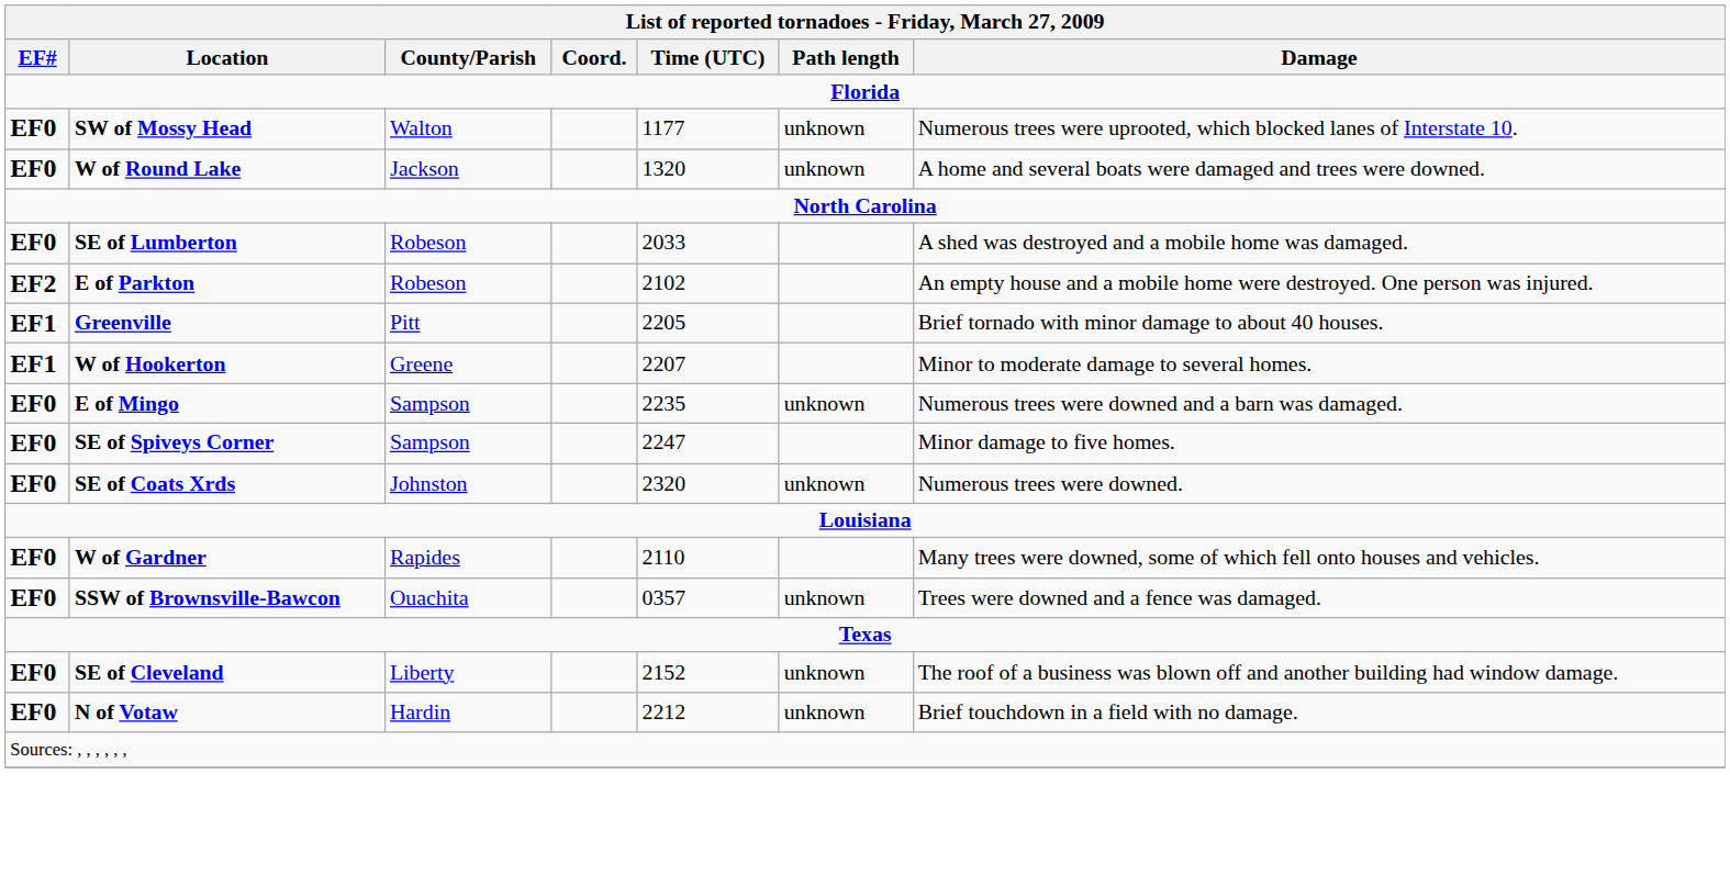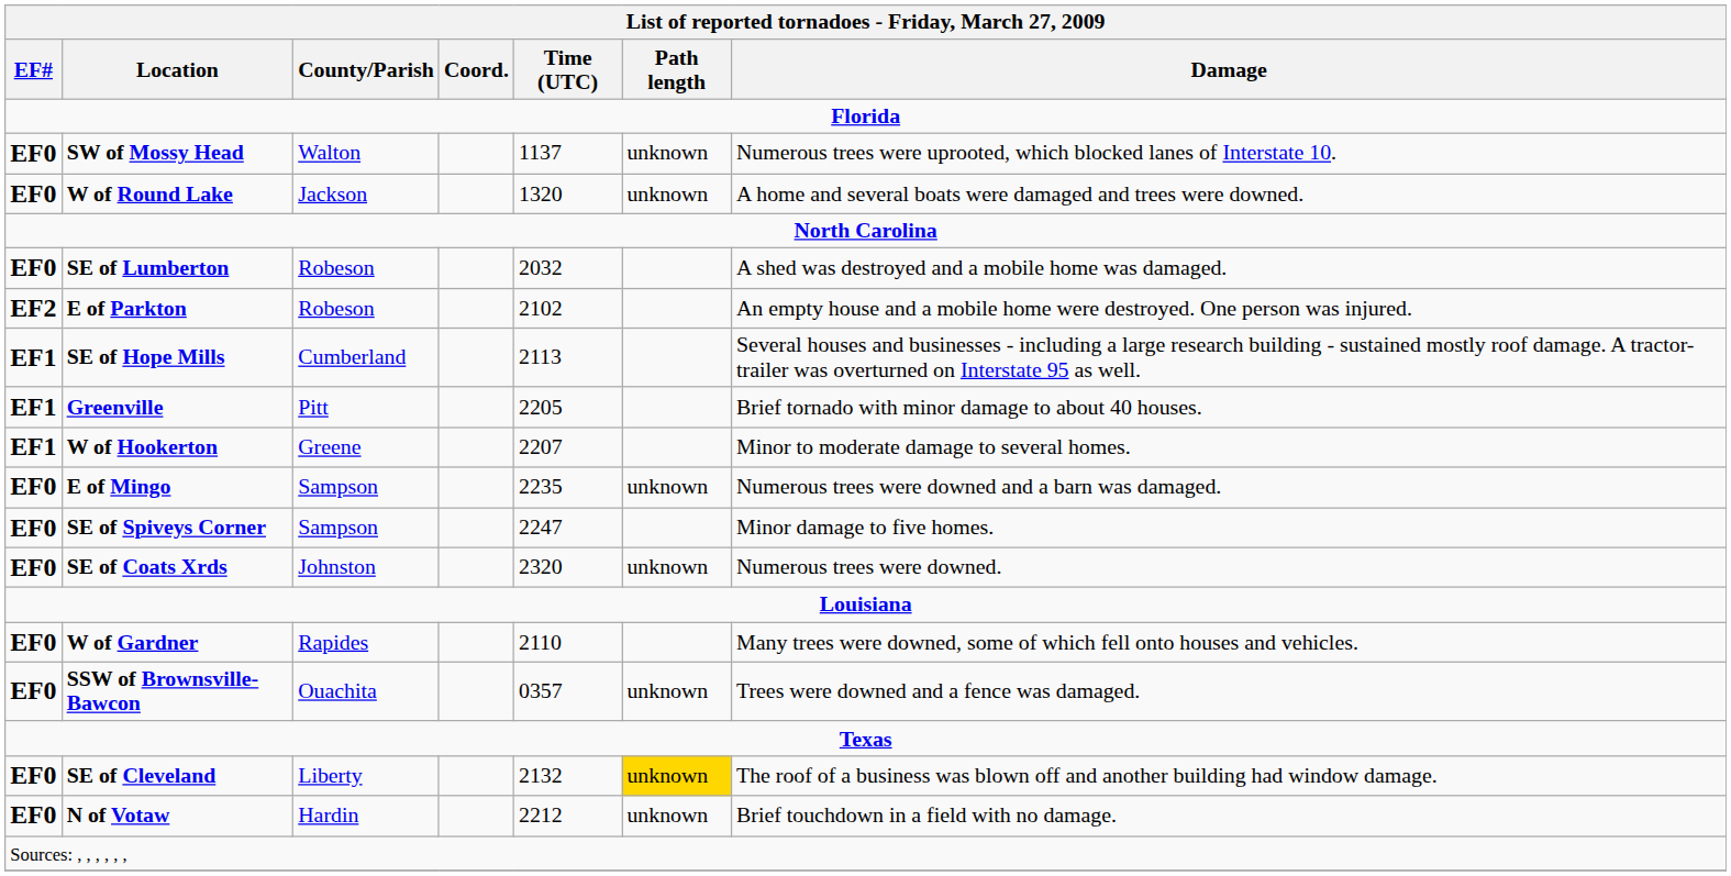SW of Mossy Head | Time (UTC): 1177 -> 1137
SE of Lumberton | Time (UTC): 2033 -> 2032
+ row: EF1 | SE of Hope Mills | Cumberland | 2113 | Several houses and businesses - including a large research building - sustained mostly roof damage. A tractor-trailer was overturned on Interstate 95 as well.
SE of Cleveland | Time (UTC): 2152 -> 2132
SE of Cleveland | Path length: no background -> gold background
